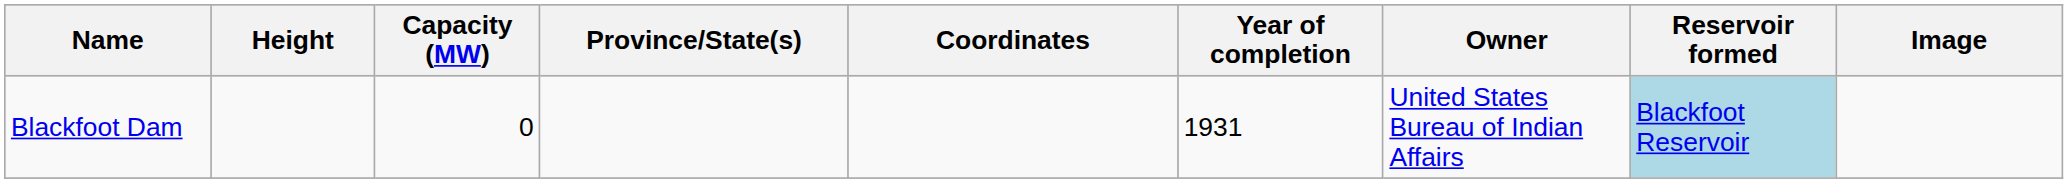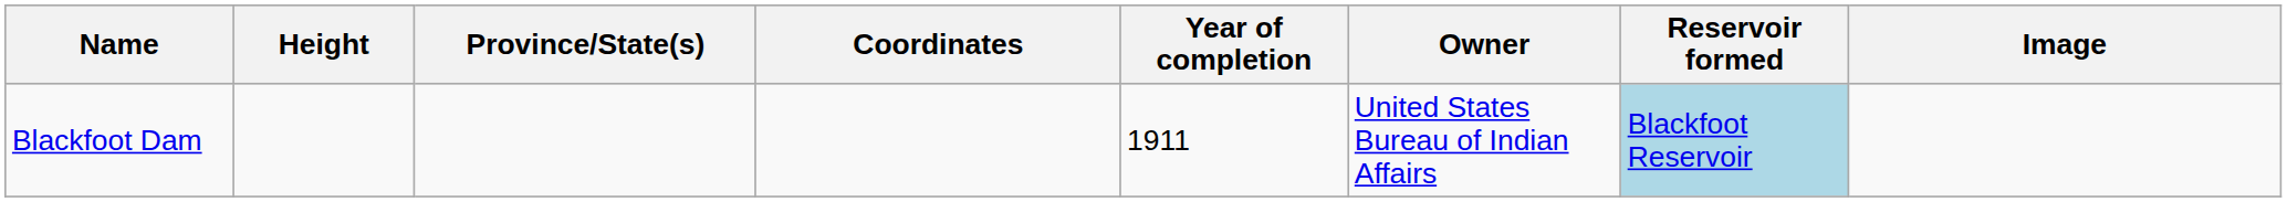- column: Capacity (MW) | 0
Blackfoot Dam | Year of completion: 1931 -> 1911
